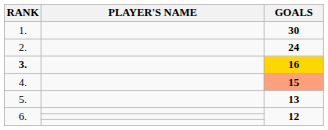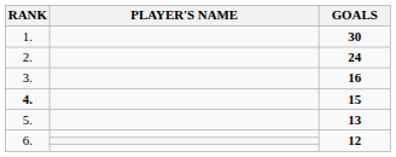3. | RANK: bold -> normal
3. | GOALS: gold background -> no background
4. | RANK: normal -> bold
4. | GOALS: lightsalmon background -> no background
